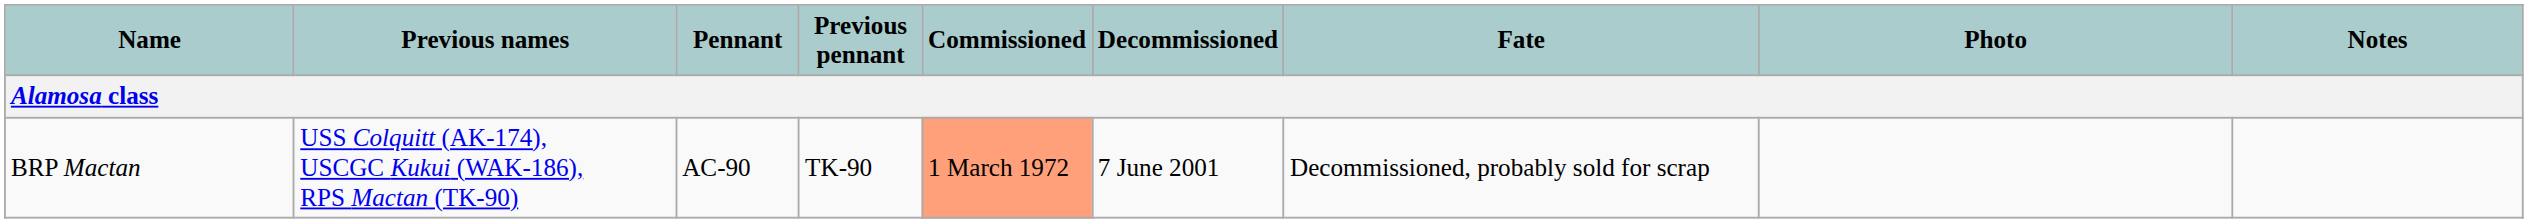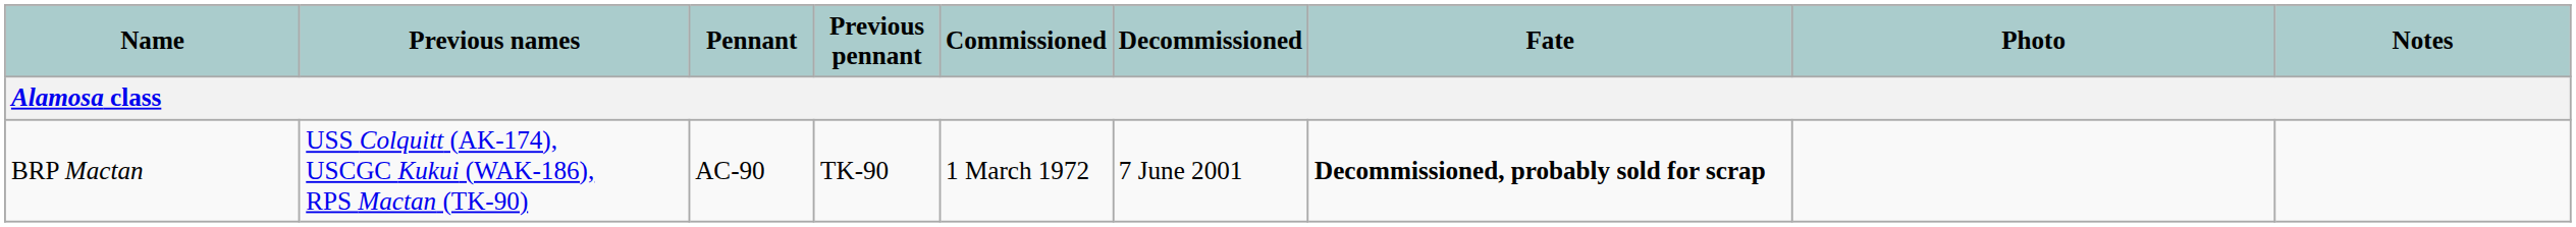BRP Mactan | Commissioned: lightsalmon background -> no background
BRP Mactan | Fate: normal -> bold
